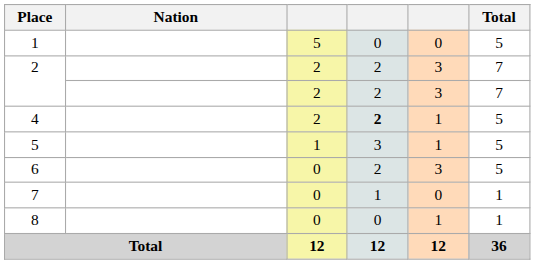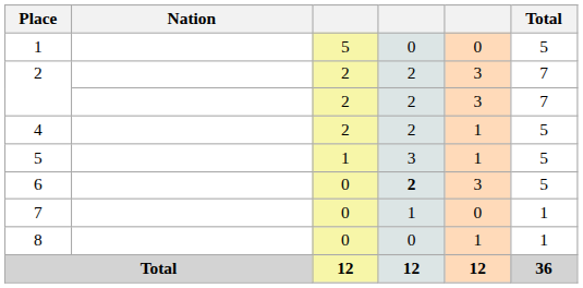4 | column 4: bold -> normal
6 | column 4: normal -> bold
